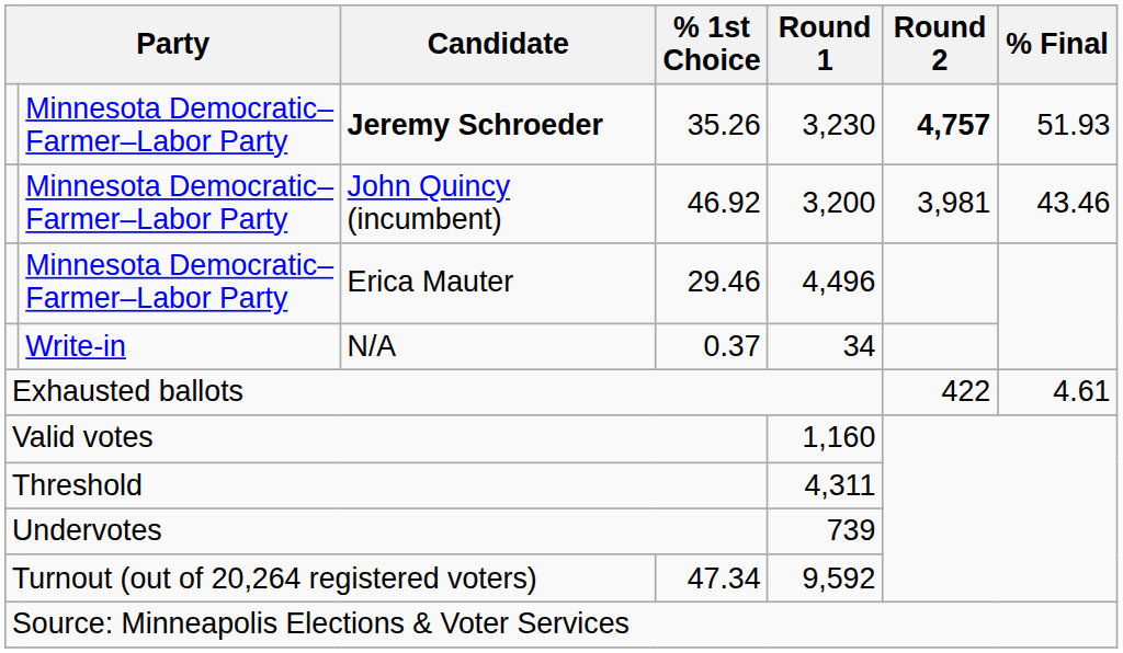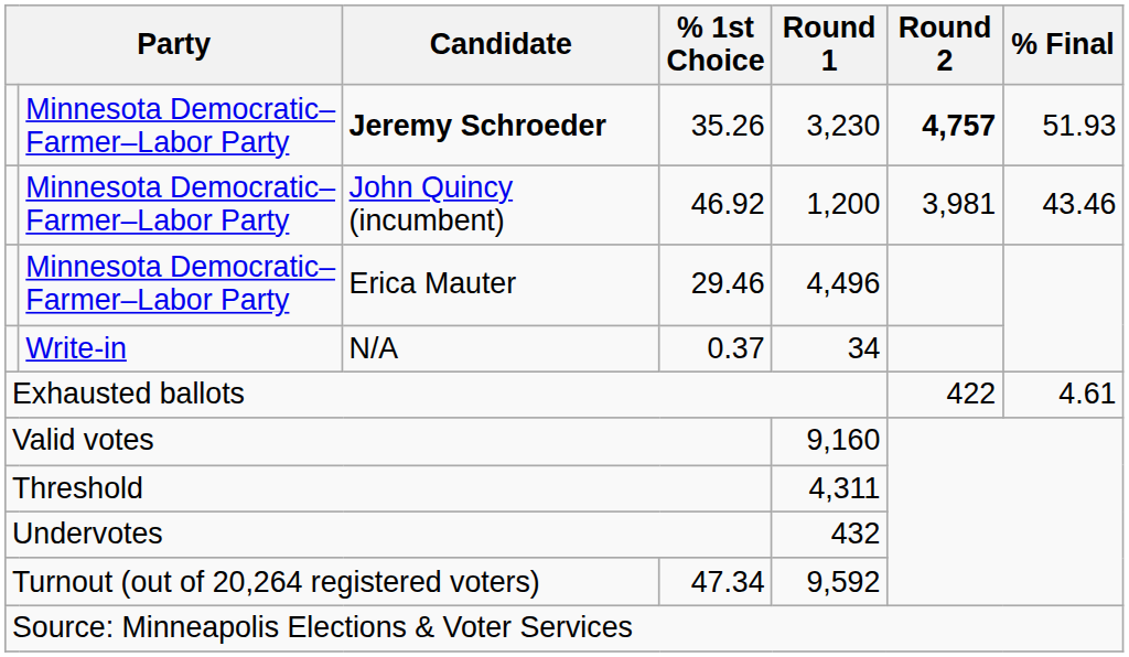John Quincy (incumbent) | Round 1: 3,200 -> 1,200
Valid votes | Round 1: 1,160 -> 9,160
Undervotes | Round 1: 739 -> 432
